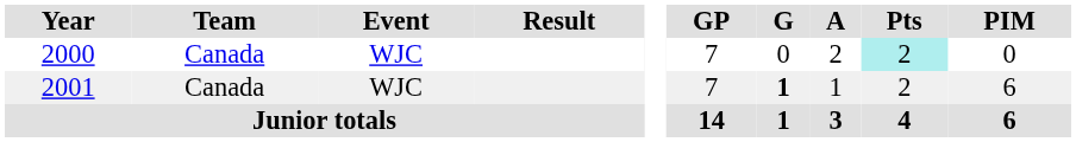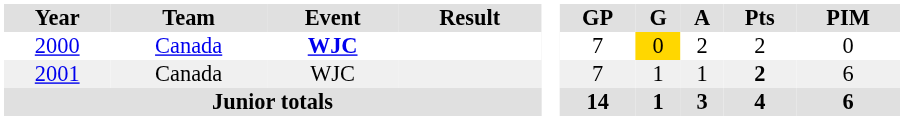2000 | Event: normal -> bold
2000 | G: no background -> gold background
2000 | Pts: paleturquoise background -> no background
2001 | G: bold -> normal
2001 | Pts: normal -> bold
